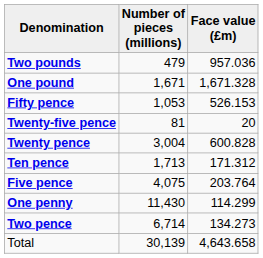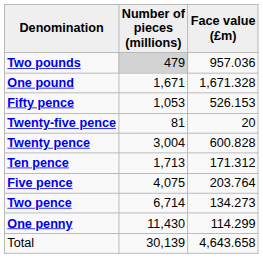Two pounds | Number of pieces (millions): no background -> lightgrey background
rows swapped: Two pence <-> One penny
